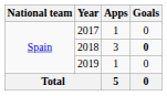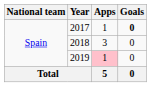2017 | Goals: normal -> bold
2018 | Goals: bold -> normal
2019 | Apps: no background -> pink background
